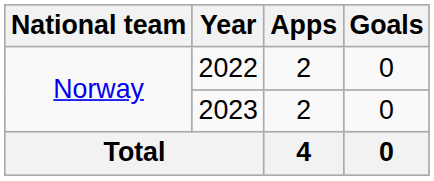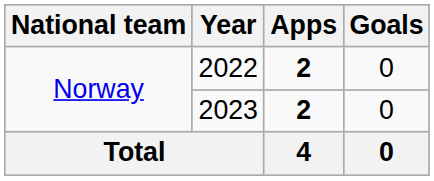2022 | Apps: normal -> bold
2023 | Apps: normal -> bold
